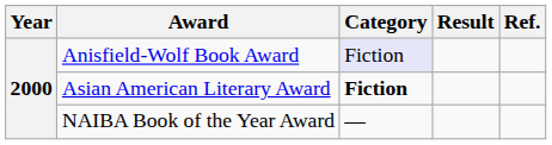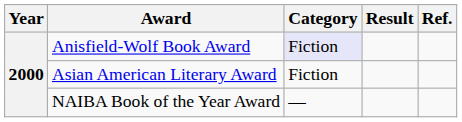Asian American Literary Award | Category: bold -> normal
